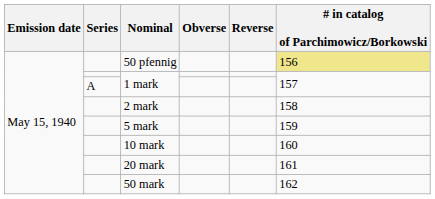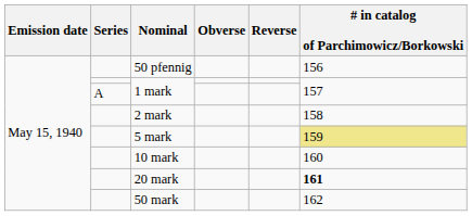50 pfennig | # in catalog of Parchimowicz/Borkowski: khaki background -> no background
5 mark | # in catalog of Parchimowicz/Borkowski: no background -> khaki background
20 mark | # in catalog of Parchimowicz/Borkowski: normal -> bold
